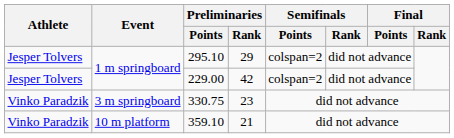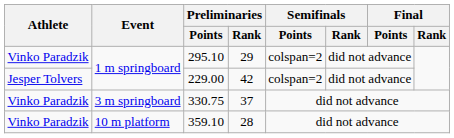295.10 | Athlete: Jesper Tolvers -> Vinko Paradzik
330.75 | Preliminaries / Rank: 23 -> 37
359.10 | Preliminaries / Rank: 21 -> 28
